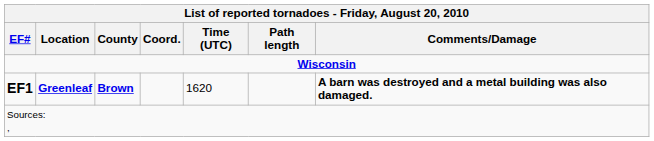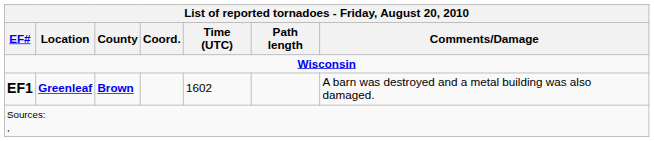EF1 | Time (UTC): 1620 -> 1602
EF1 | Comments/Damage: bold -> normal
